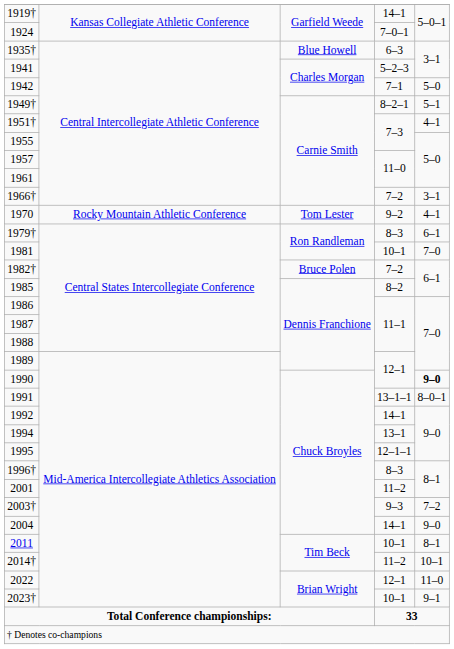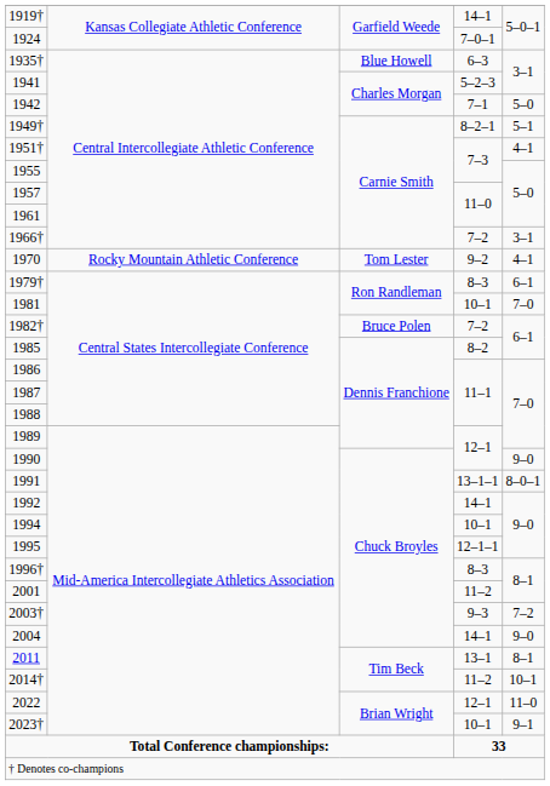1990 | column 5: bold -> normal
1994 | column 4: 13–1 -> 10–1
2011 | column 4: 10–1 -> 13–1
